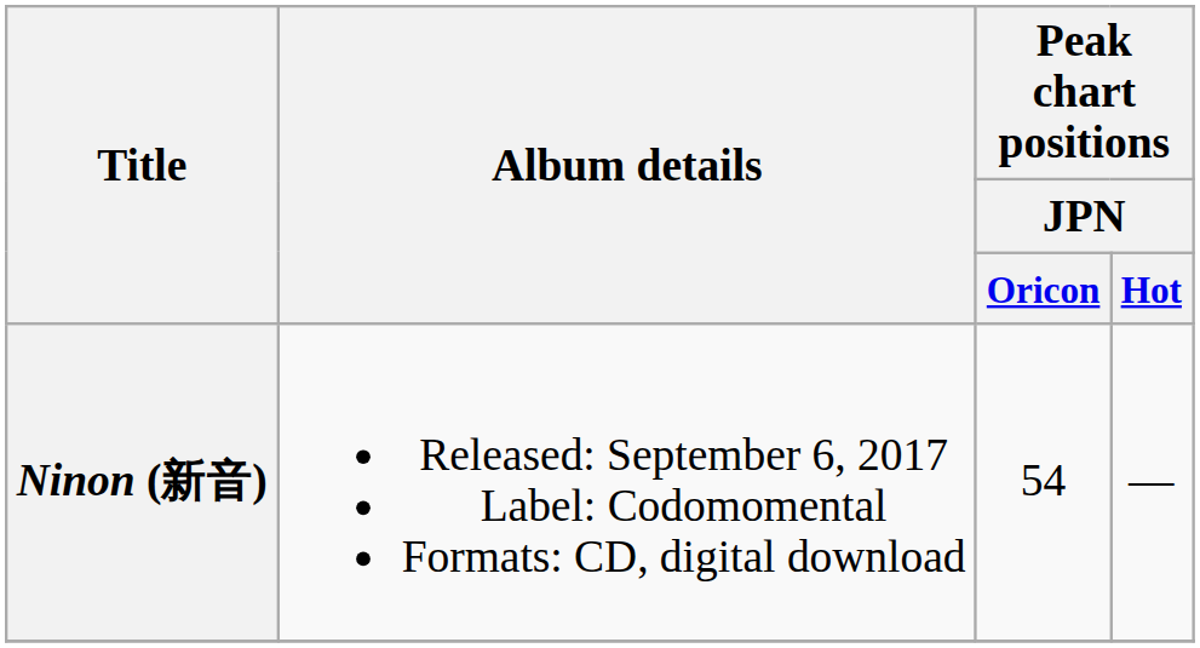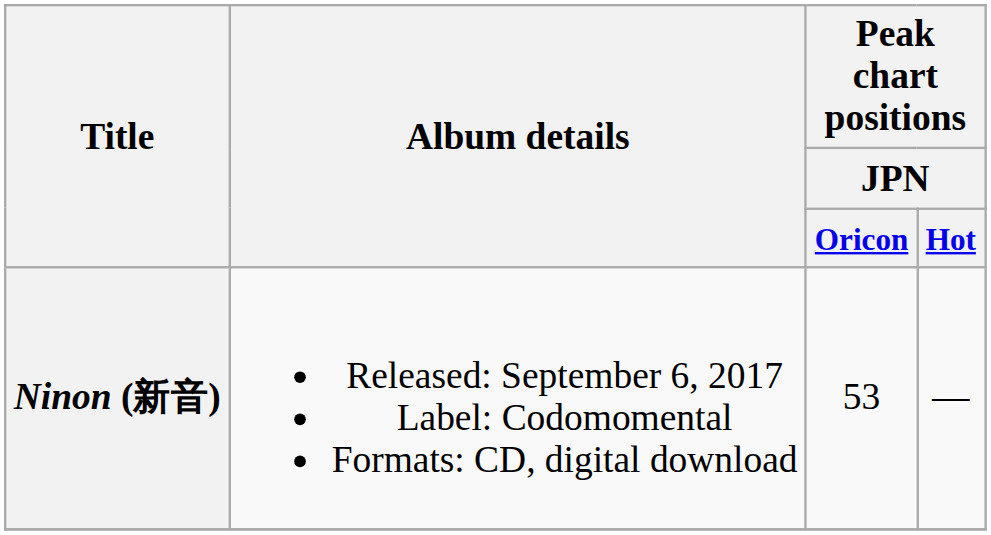Ninon (新音) | Peak chart positions / JPN / Oricon: 54 -> 53
